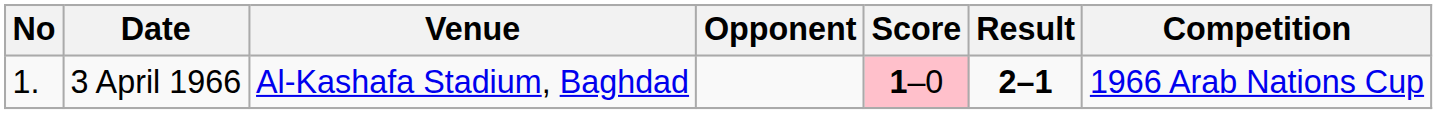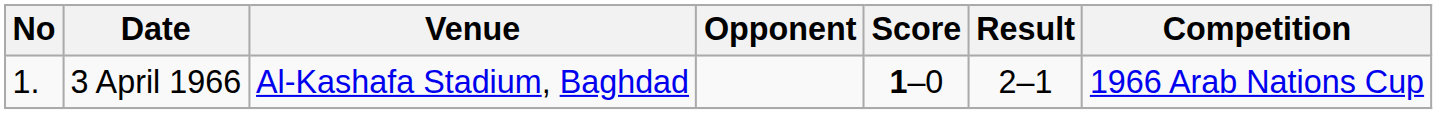3 April 1966 | Score: pink background -> no background
3 April 1966 | Result: bold -> normal
